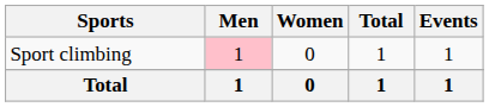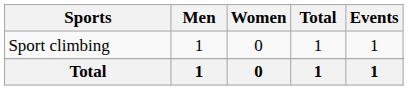Sport climbing | Men: pink background -> no background
